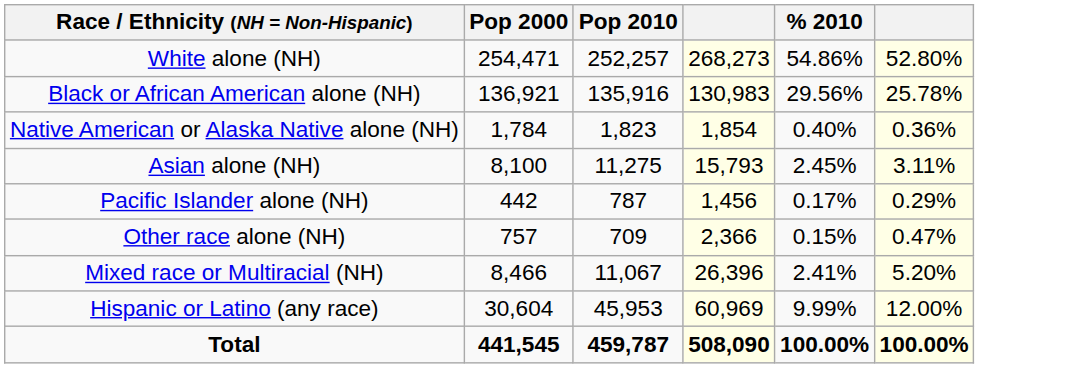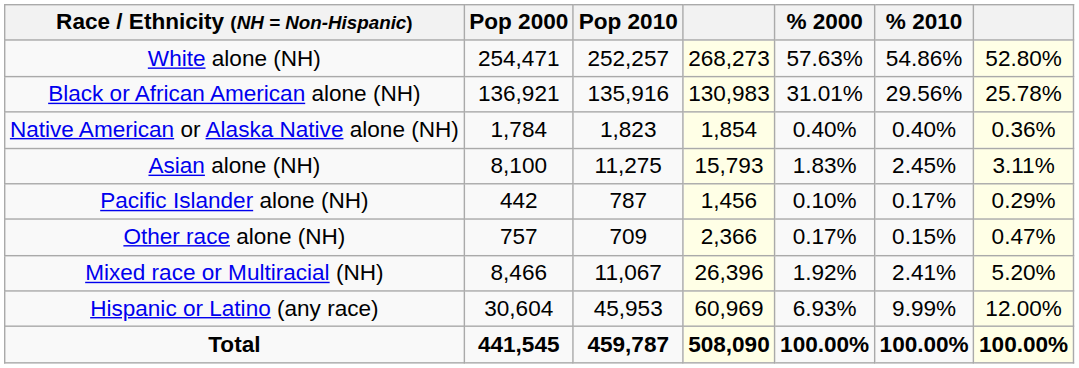+ column: % 2000 | 57.63% | 31.01% | 0.40% | 1.83% | 0.10% | 0.17% | 1.92% | 6.93% | 100.00%
